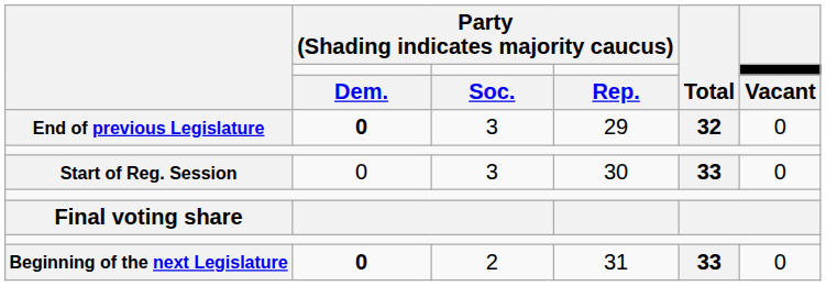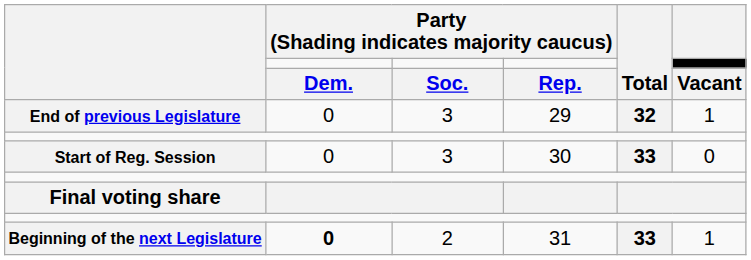End of previous Legislature | column 2: bold -> normal
End of previous Legislature | column 6: 0 -> 1
Beginning of the next Legislature | column 6: 0 -> 1
